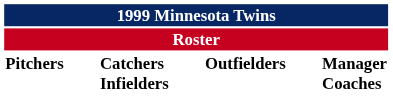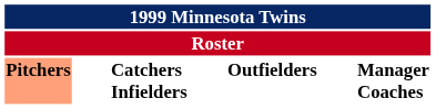Pitchers | column 1: no background -> lightsalmon background
